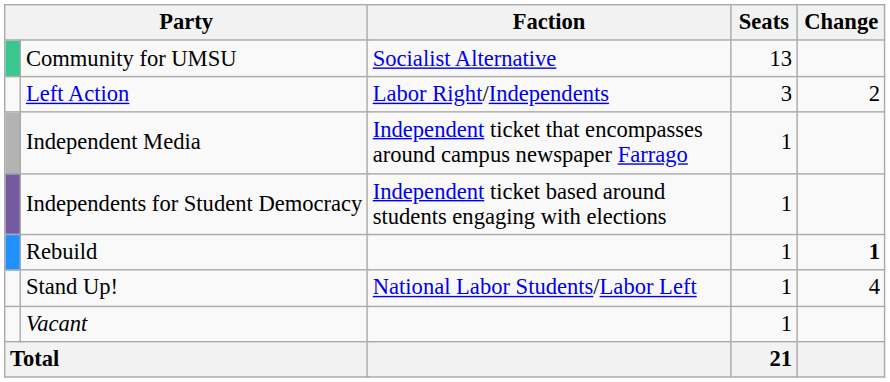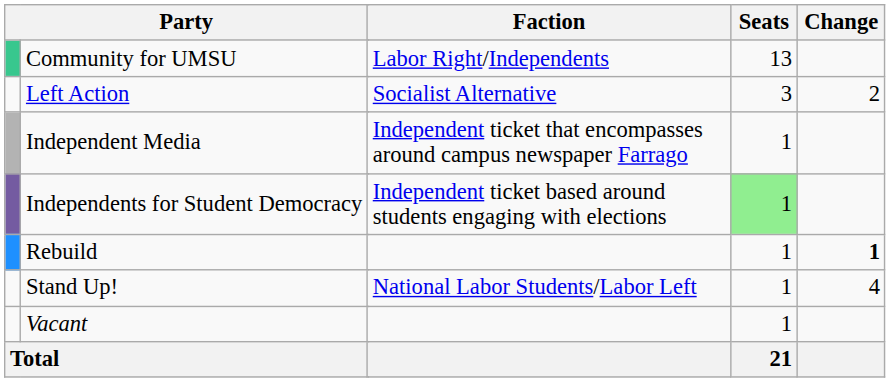Community for UMSU | Faction: Socialist Alternative -> Labor Right/Independents
Left Action | Faction: Labor Right/Independents -> Socialist Alternative
Independents for Student Democracy | Seats: no background -> lightgreen background
